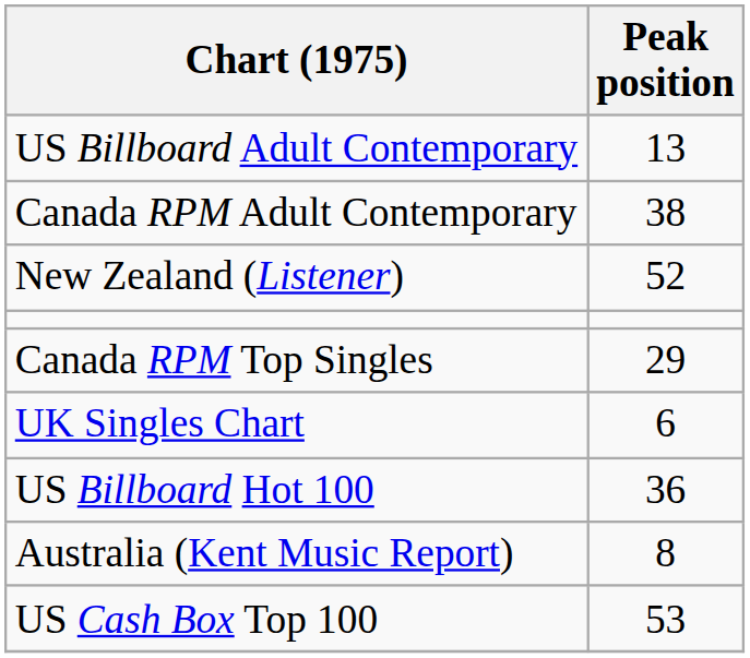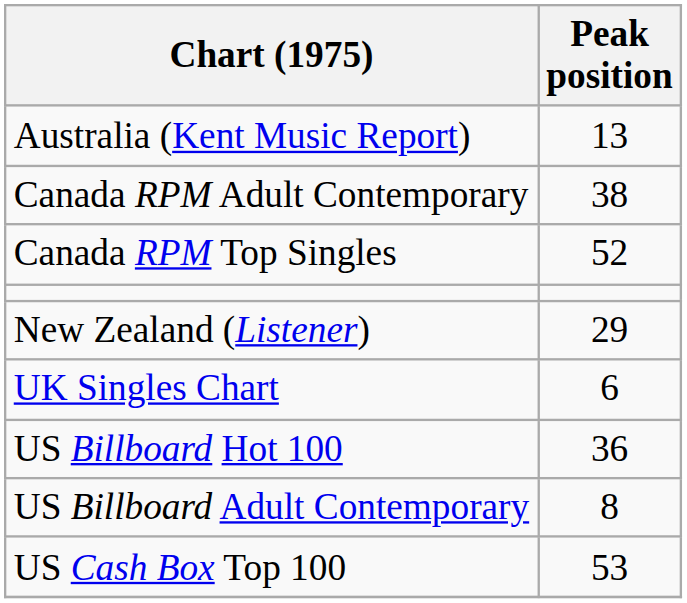row 2 | Chart (1975): US Billboard Adult Contemporary -> Australia (Kent Music Report)
row 4 | Chart (1975): New Zealand (Listener) -> Canada RPM Top Singles
row 6 | Chart (1975): Canada RPM Top Singles -> New Zealand (Listener)
row 9 | Chart (1975): Australia (Kent Music Report) -> US Billboard Adult Contemporary
